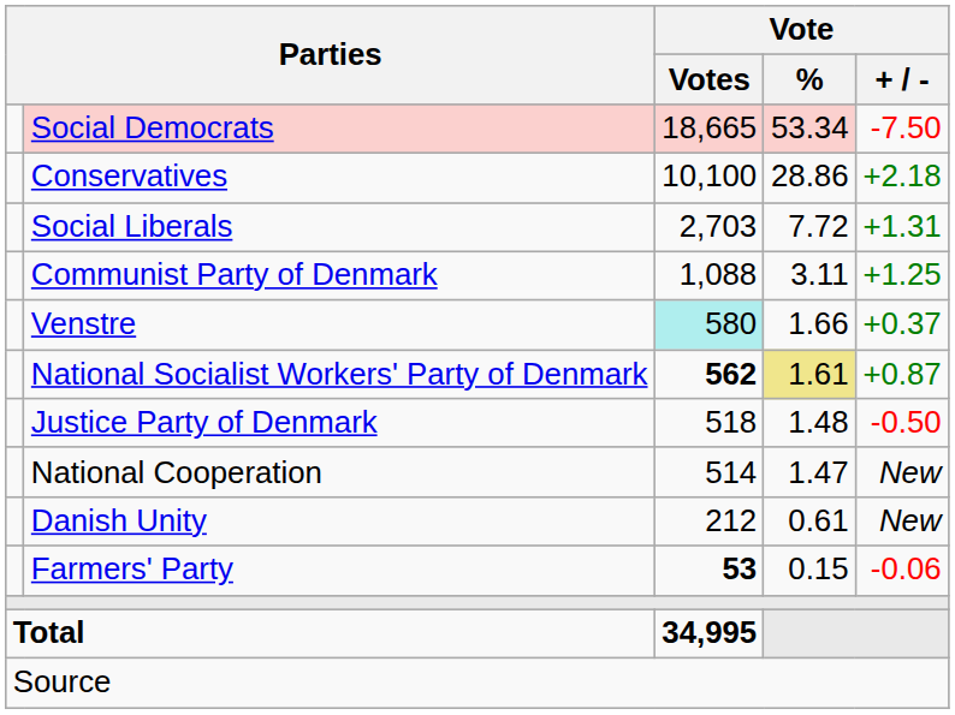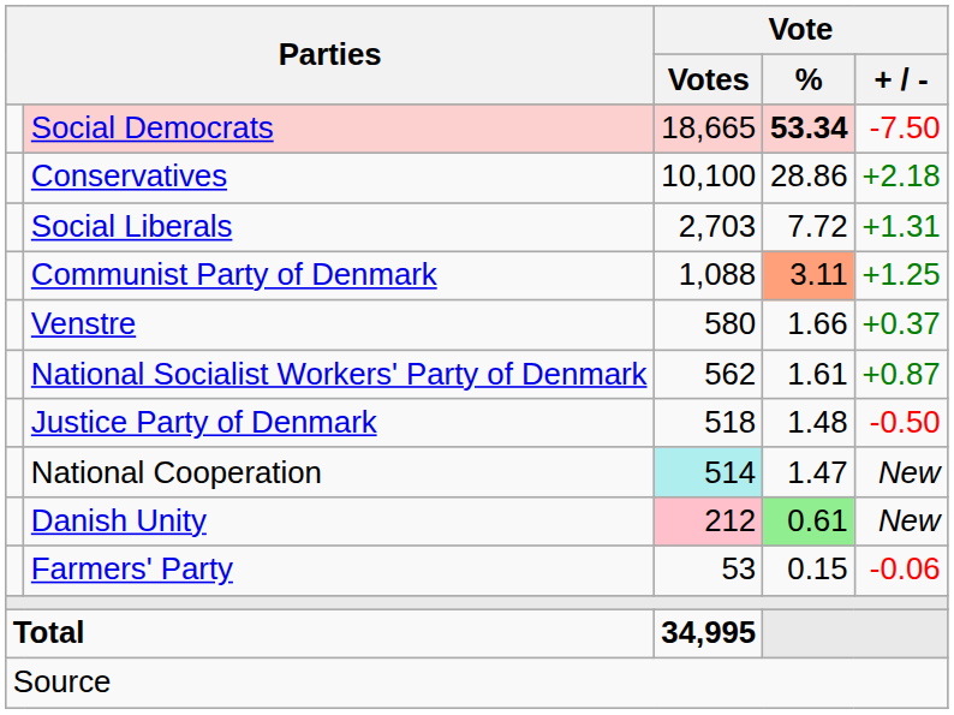Social Democrats | Vote / %: normal -> bold
Communist Party of Denmark | Vote / %: no background -> lightsalmon background
Venstre | Vote / Votes: paleturquoise background -> no background
National Socialist Workers' Party of Denmark | Vote / Votes: bold -> normal
National Socialist Workers' Party of Denmark | Vote / %: khaki background -> no background
National Cooperation | Vote / Votes: no background -> paleturquoise background
Danish Unity | Vote / Votes: no background -> pink background
Danish Unity | Vote / %: no background -> lightgreen background
Farmers' Party | Vote / Votes: bold -> normal
